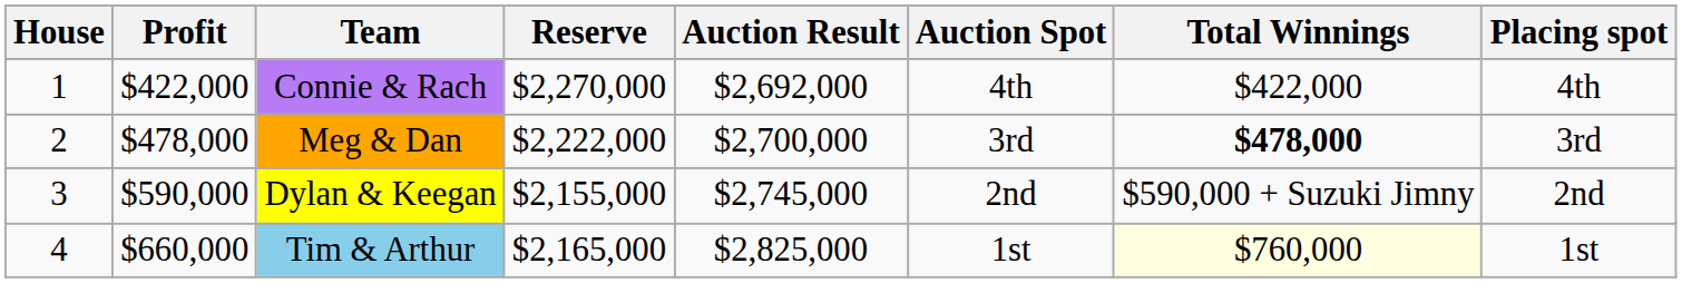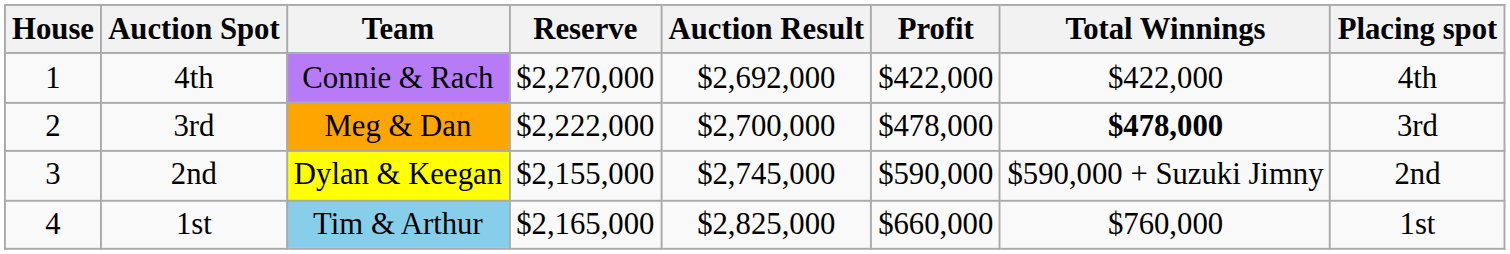columns swapped: Auction Spot <-> Profit
row 5 | Total Winnings: lightyellow background -> no background
